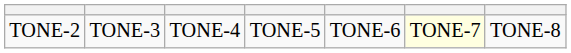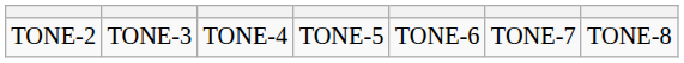TONE-2 | column 6: lightyellow background -> no background
